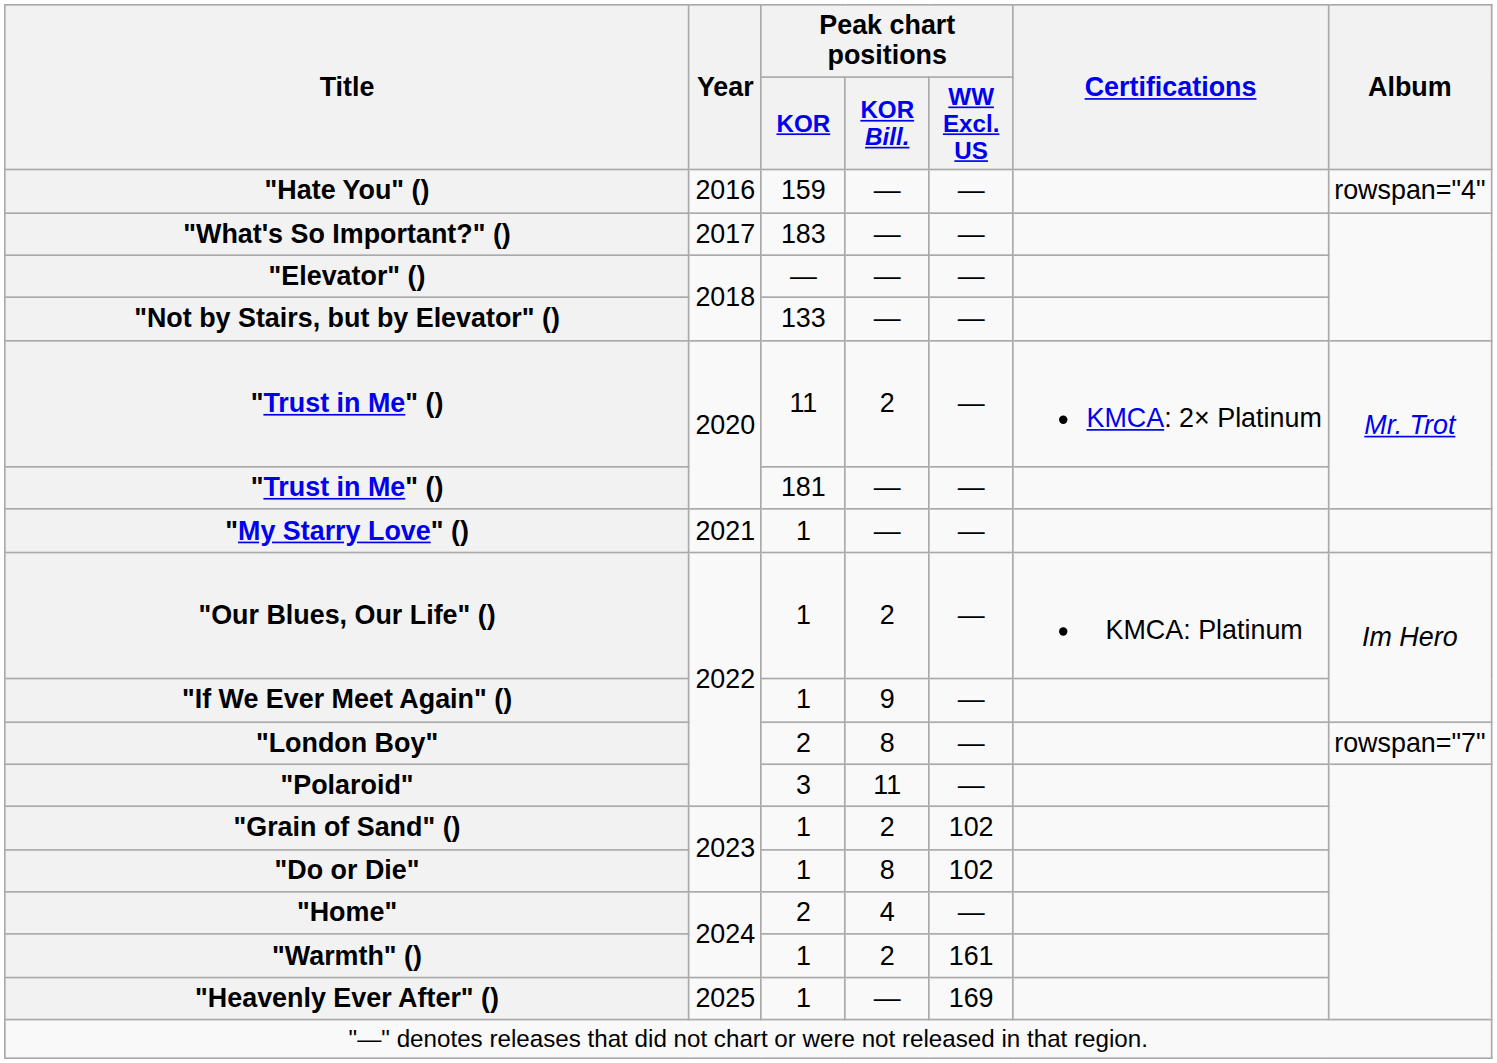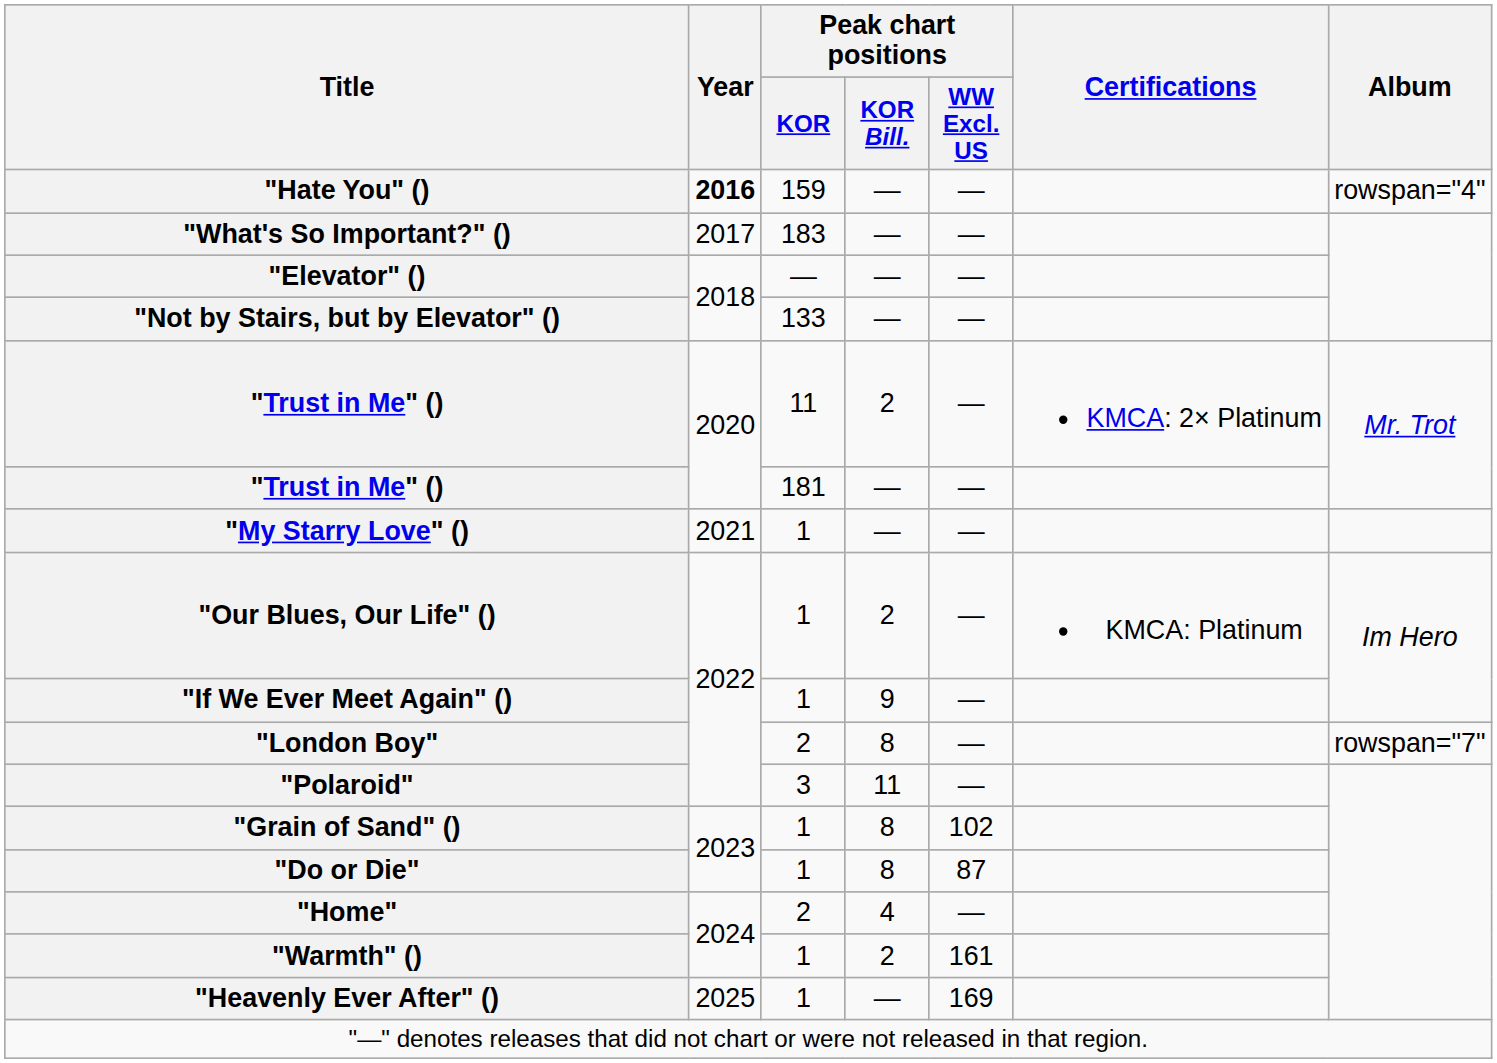"Hate You" () | Year: normal -> bold
"Grain of Sand" () | Peak chart positions / KOR Bill.: 2 -> 8
"Do or Die" | Peak chart positions / WW Excl. US: 102 -> 87
